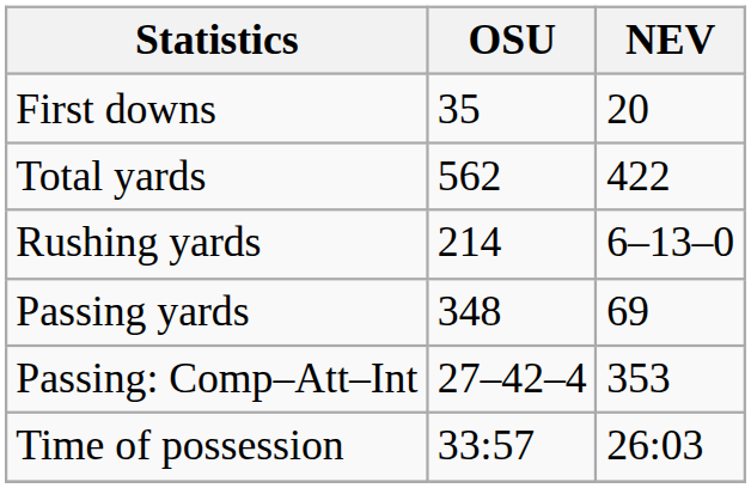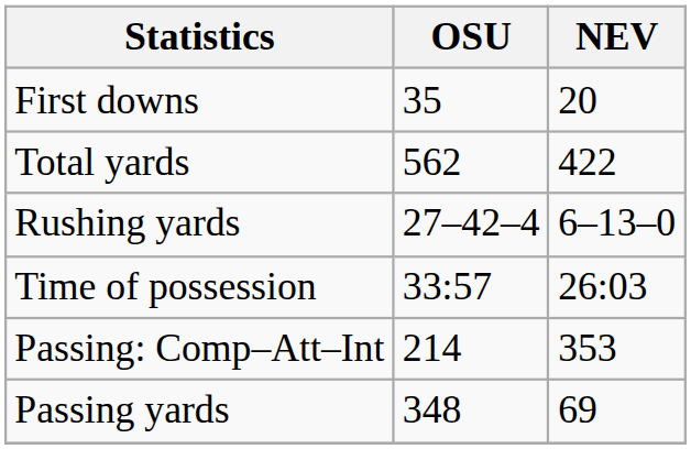Rushing yards | OSU: 214 -> 27–42–4
rows swapped: Passing yards <-> Time of possession
Passing: Comp–Att–Int | OSU: 27–42–4 -> 214
